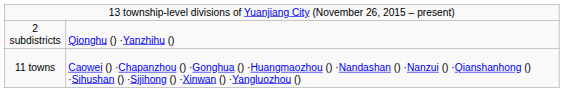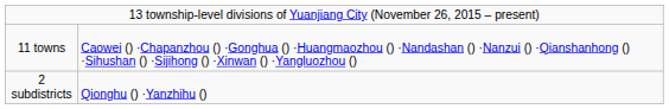rows swapped: 2 subdistricts <-> 11 towns
